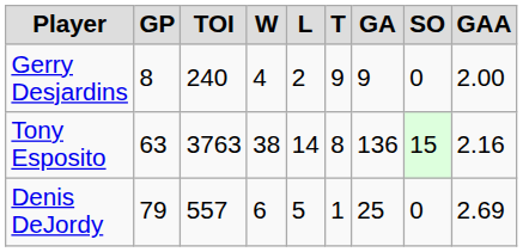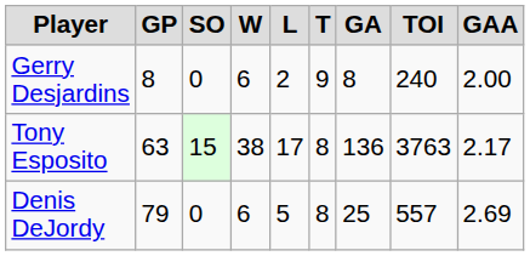columns swapped: TOI <-> SO
Gerry Desjardins | W: 4 -> 6
Gerry Desjardins | GA: 9 -> 8
Tony Esposito | L: 14 -> 17
Tony Esposito | GAA: 2.16 -> 2.17
Denis DeJordy | T: 1 -> 8
